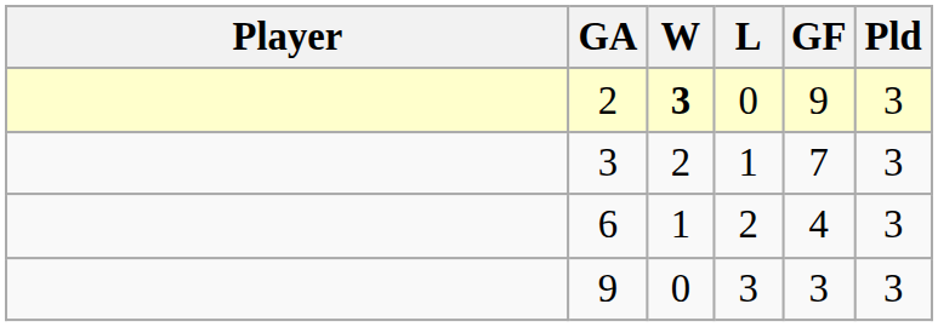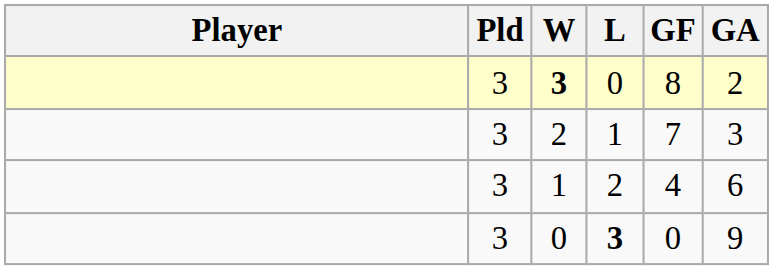columns swapped: Pld <-> GA
row 2 | GF: 9 -> 8
row 5 | L: normal -> bold
row 5 | GF: 3 -> 0
